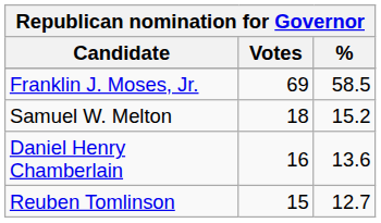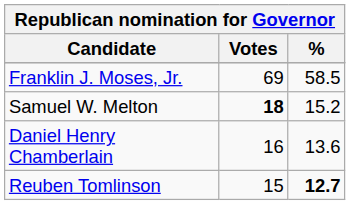Samuel W. Melton | Votes: normal -> bold
Reuben Tomlinson | %: normal -> bold
